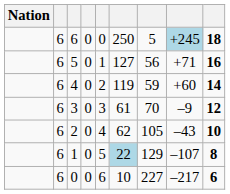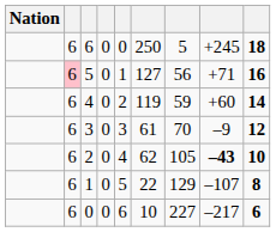row 2 | column 8: lightblue background -> no background
row 3 | column 2: no background -> pink background
row 6 | column 8: normal -> bold
row 7 | column 6: lightblue background -> no background
